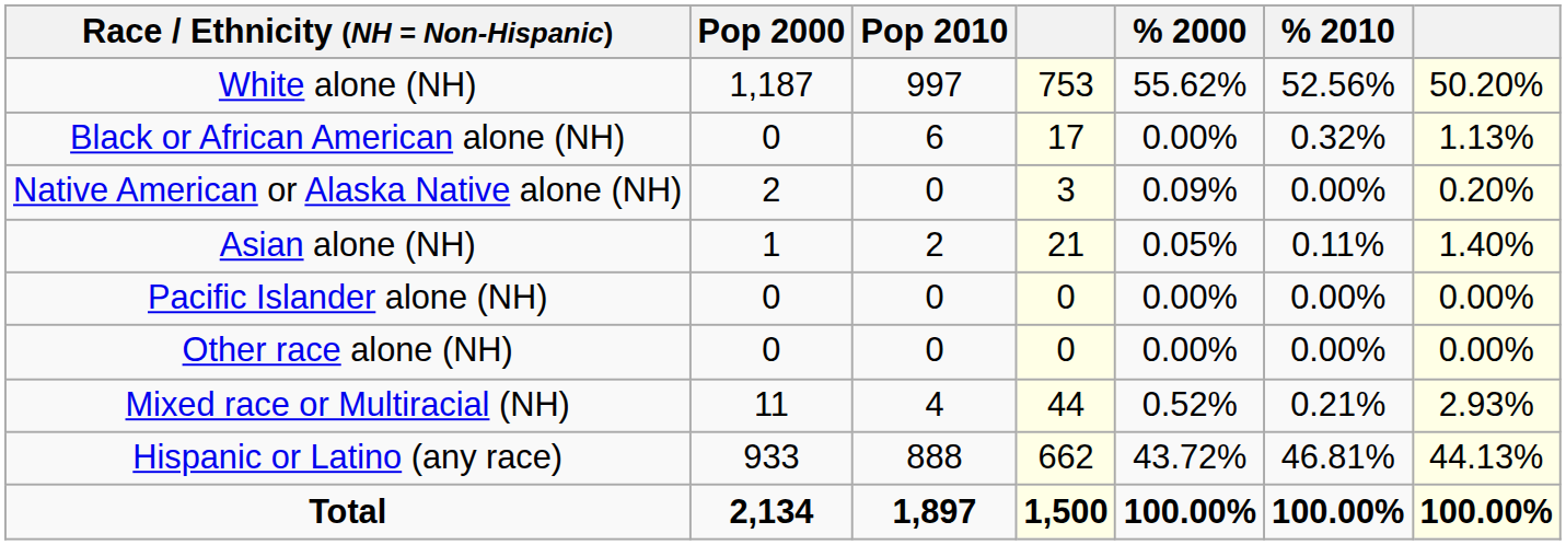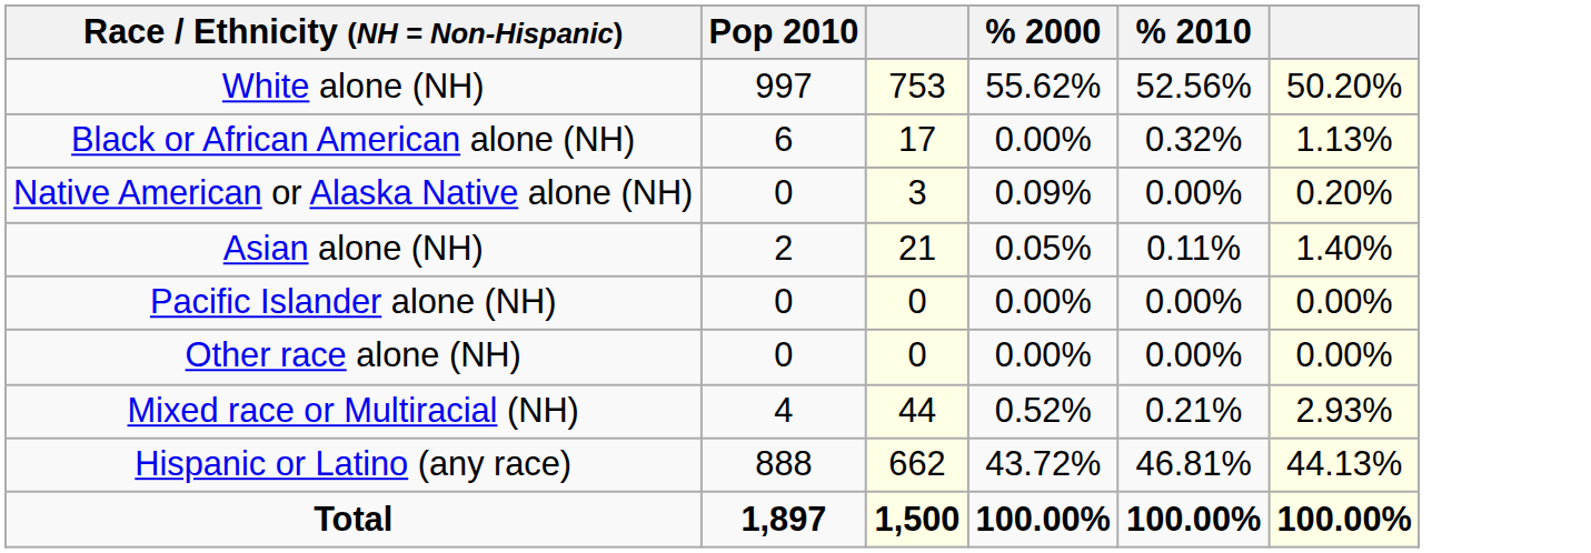- column: Pop 2000 | 1,187 | 0 | 2 | 1 | 0 | 0 | 11 | 933 | 2,134
